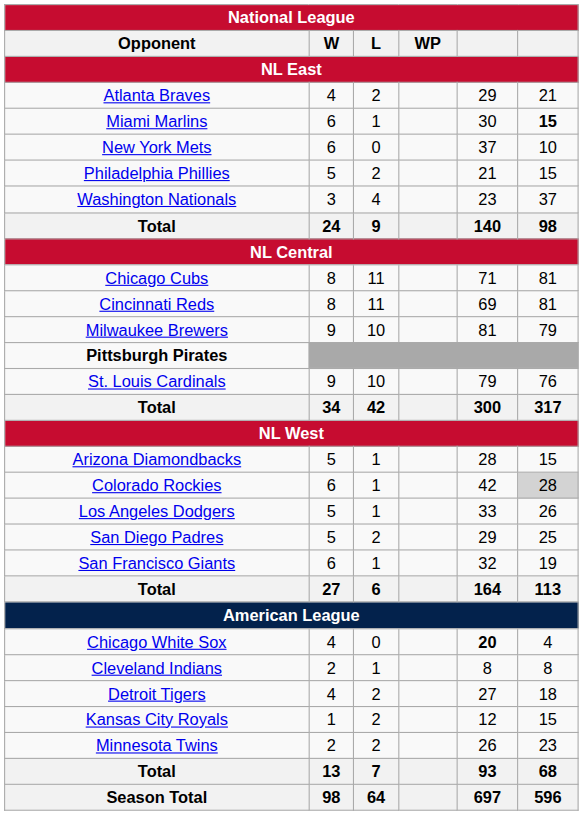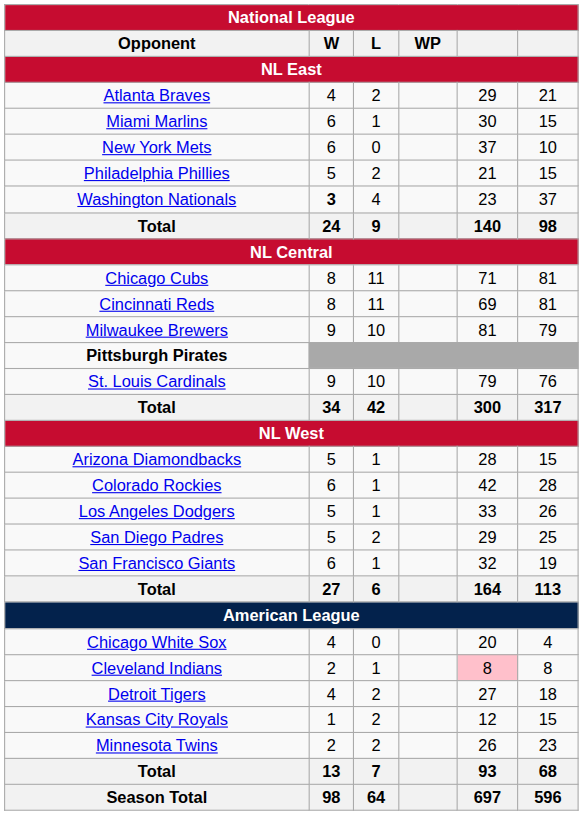Miami Marlins | column 6: bold -> normal
Washington Nationals | W: normal -> bold
Colorado Rockies | column 6: lightgrey background -> no background
Chicago White Sox | column 5: bold -> normal
Cleveland Indians | column 5: no background -> pink background
